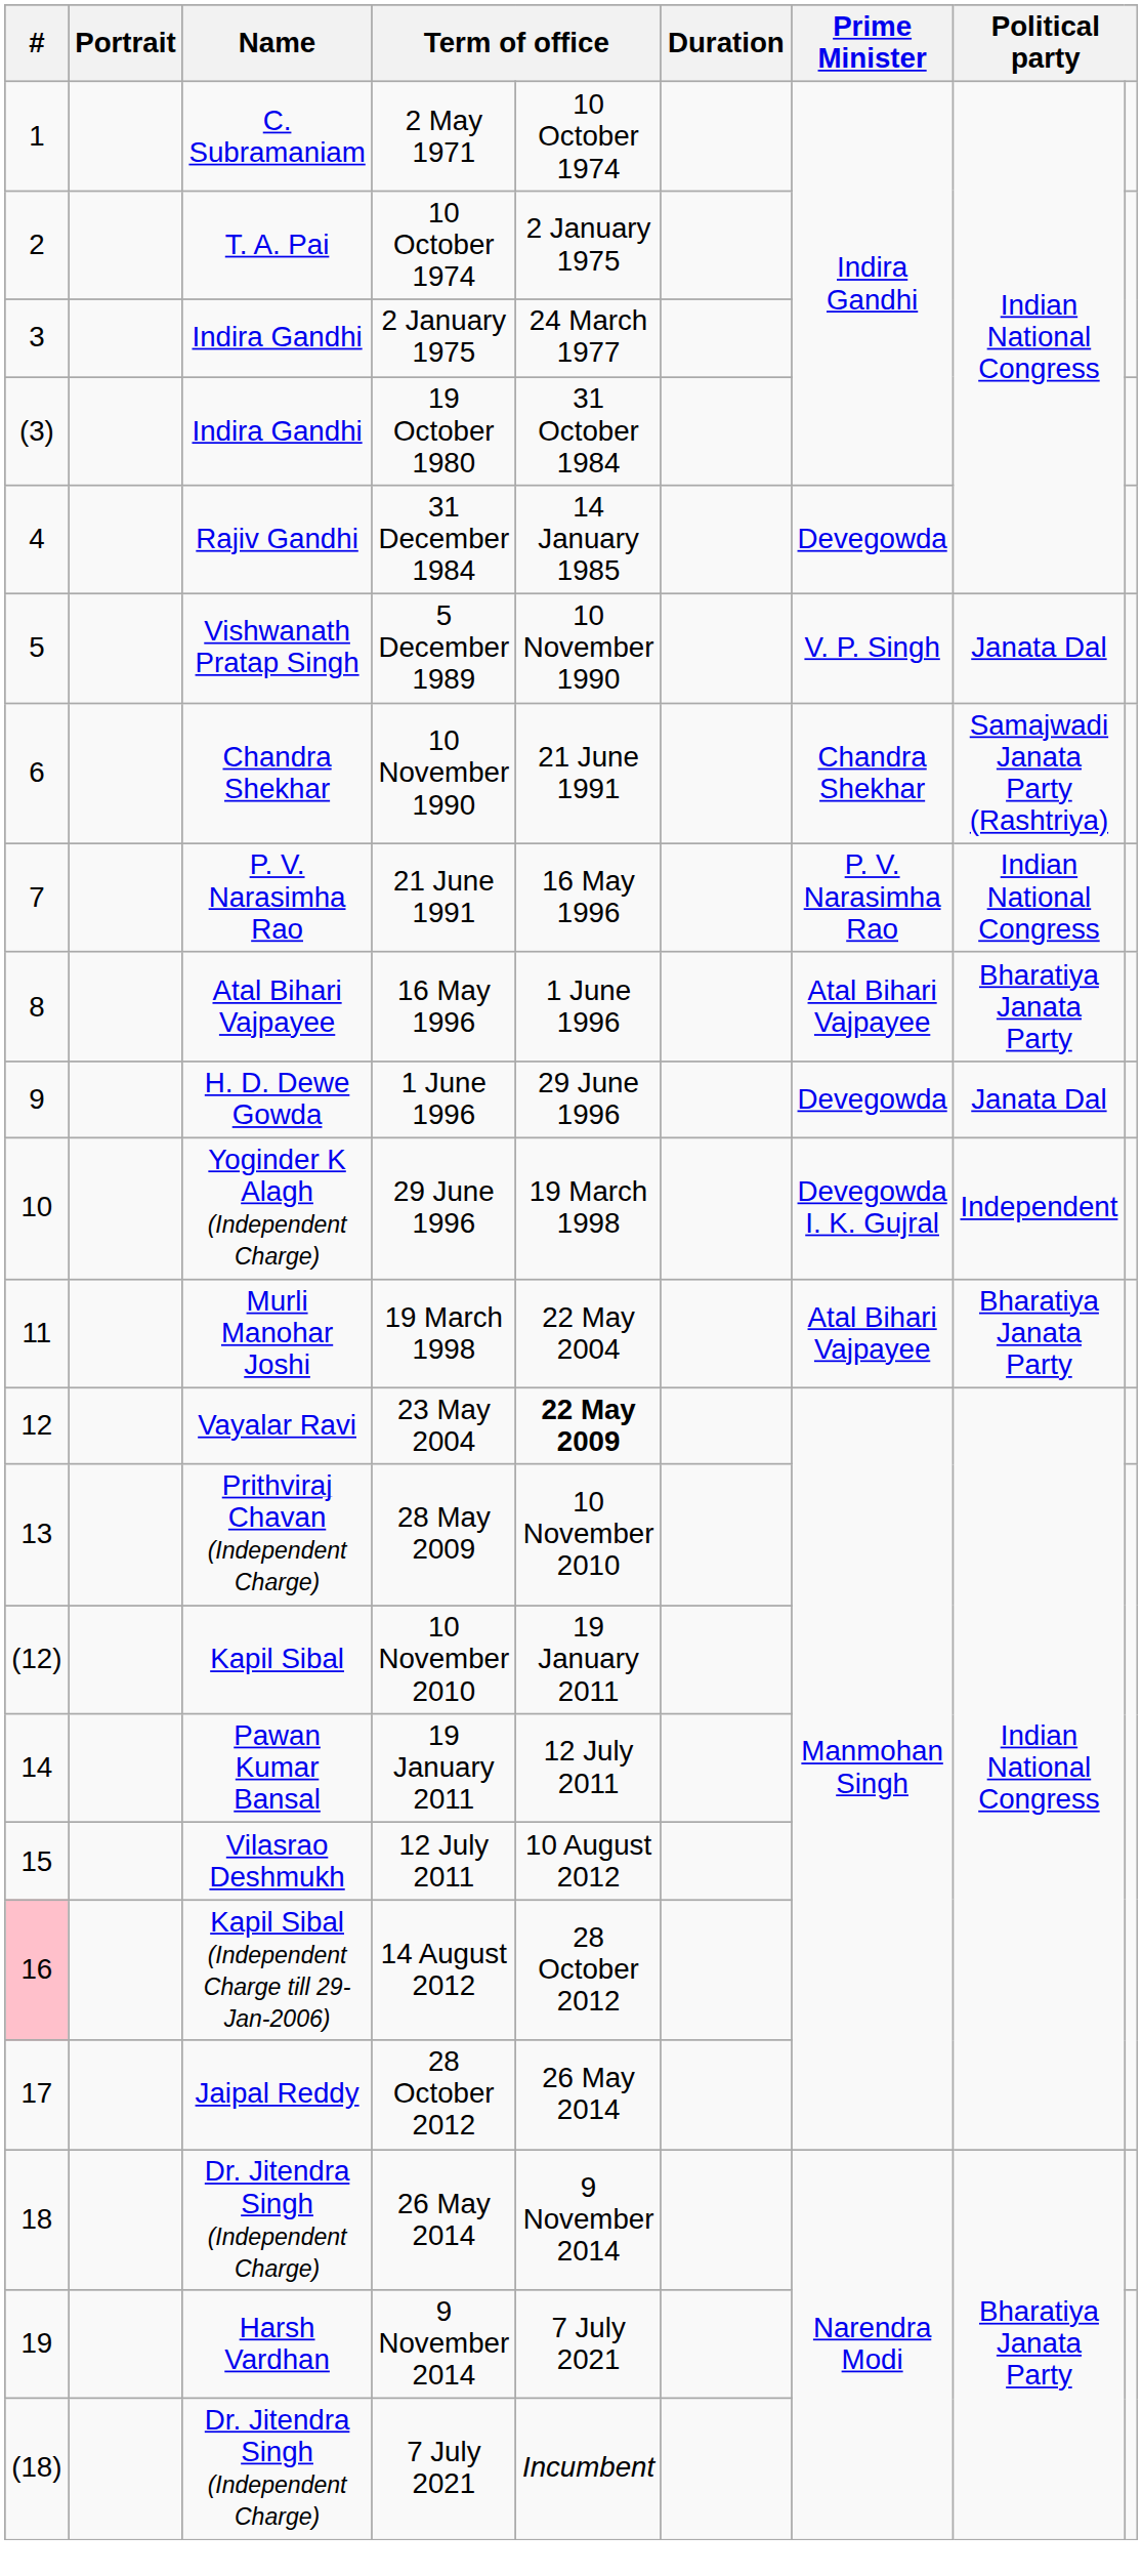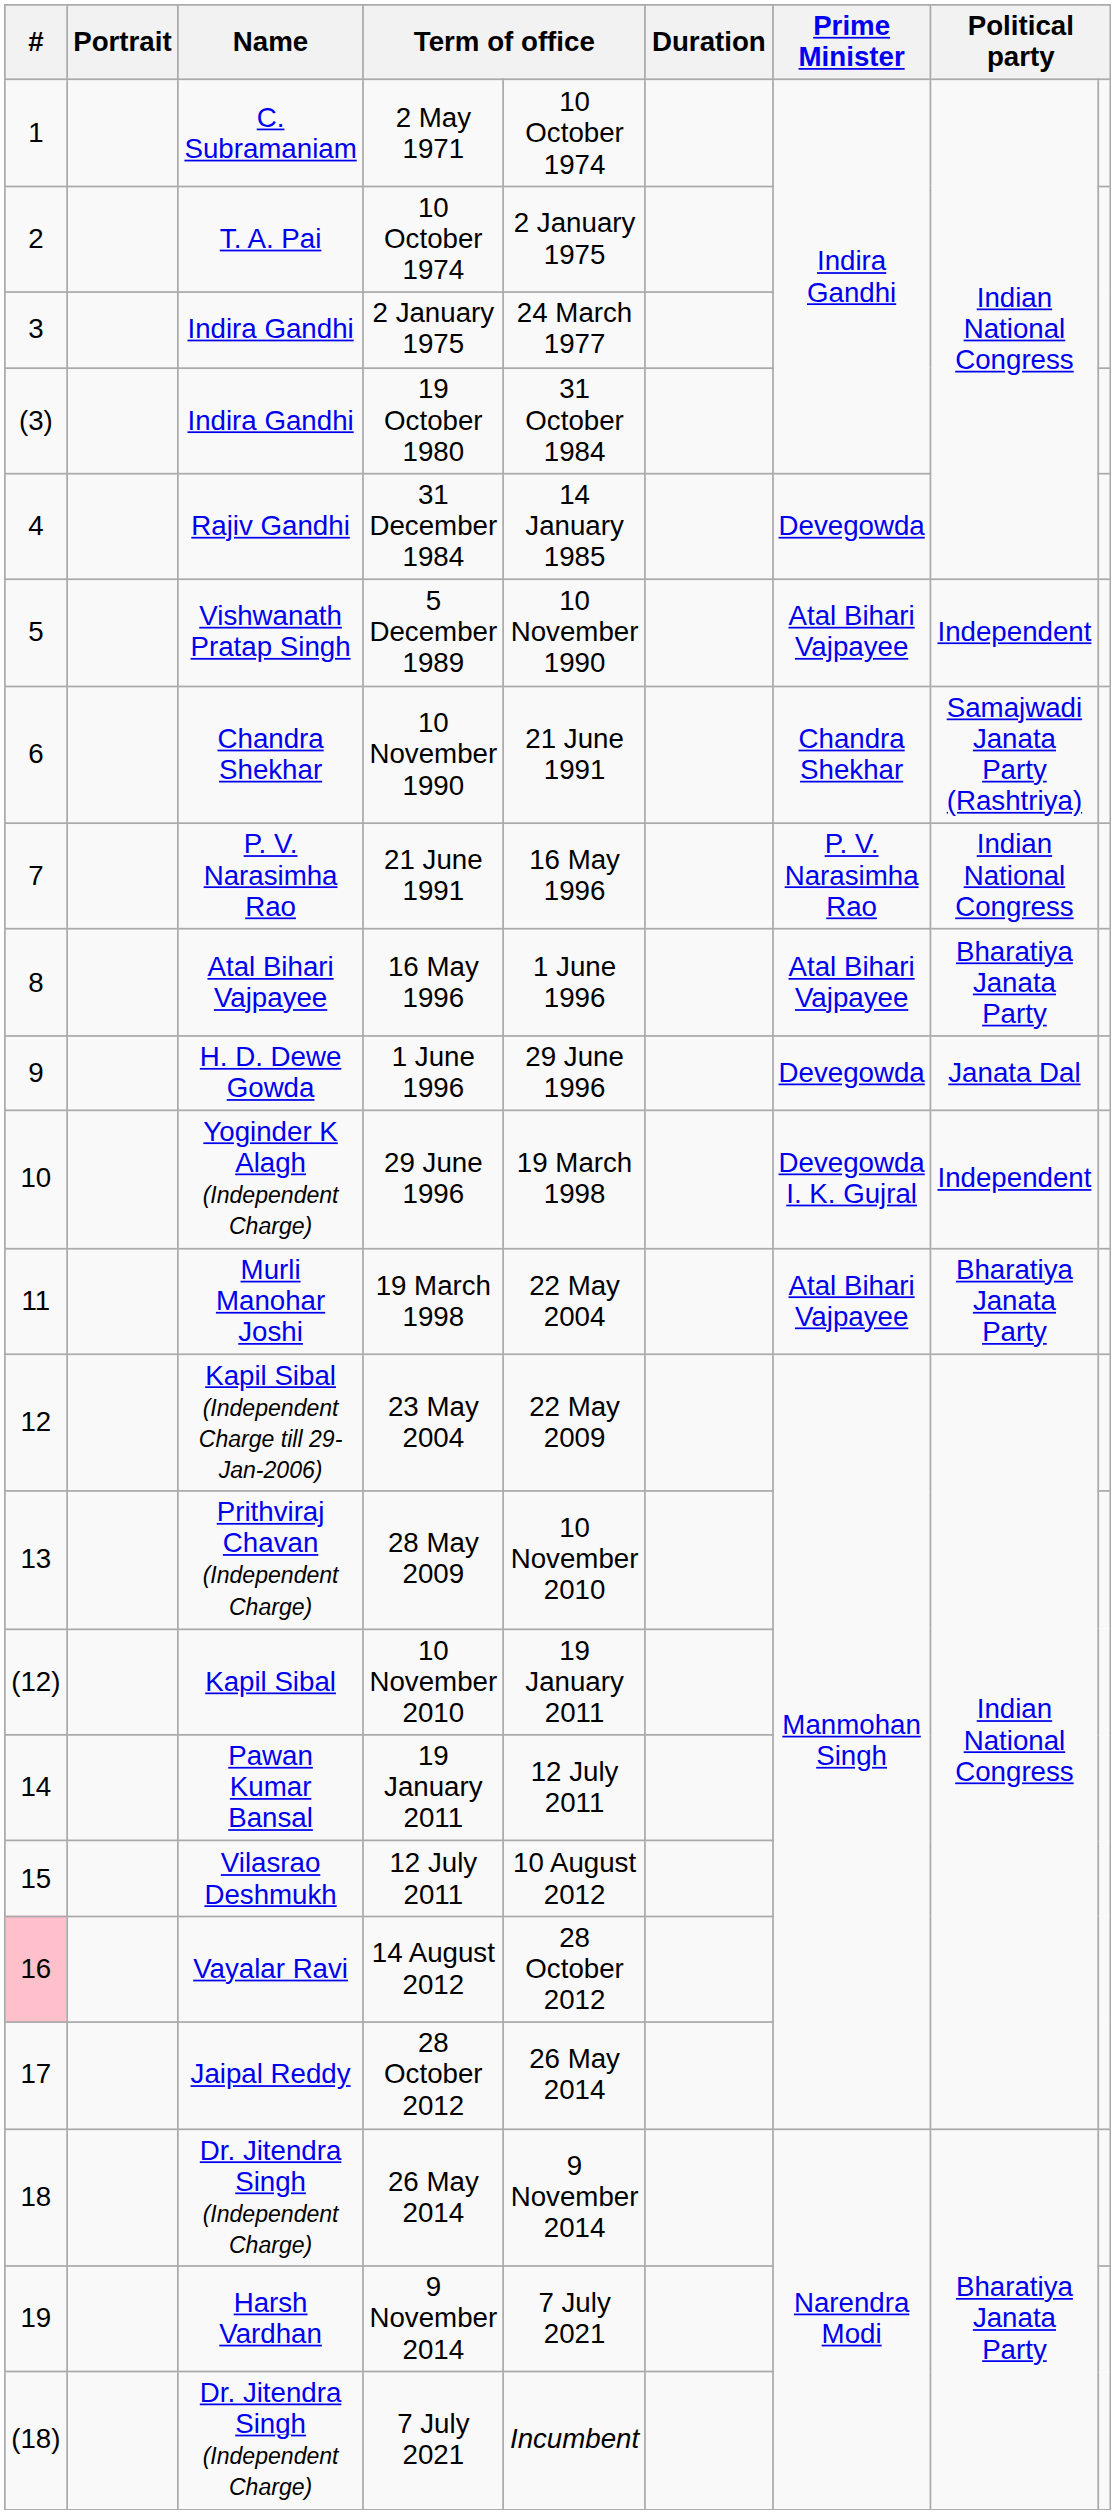5 December 1989 | Prime Minister: V. P. Singh -> Atal Bihari Vajpayee
5 December 1989 | column 8: Janata Dal -> Independent
23 May 2004 | Name: Vayalar Ravi -> Kapil Sibal (Independent Charge till 29-Jan-2006)
23 May 2004 | column 5: bold -> normal
14 August 2012 | Name: Kapil Sibal (Independent Charge till 29-Jan-2006) -> Vayalar Ravi
